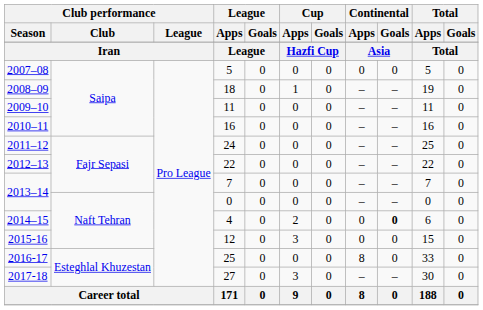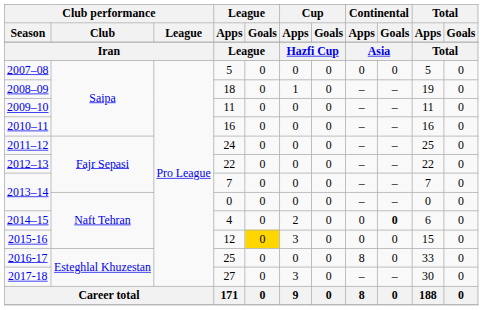12 | League / Goals: no background -> gold background
